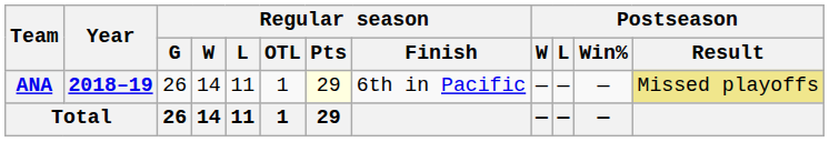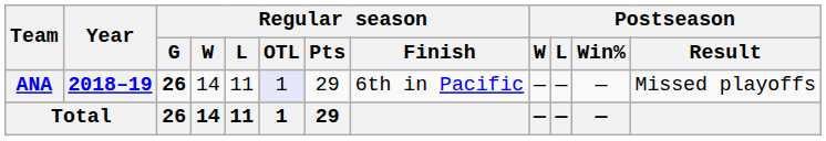ANA | Regular season / G: normal -> bold
ANA | Regular season / OTL: no background -> lavender background
ANA | Regular season / Pts: lightyellow background -> no background
ANA | Postseason / Result: khaki background -> no background
